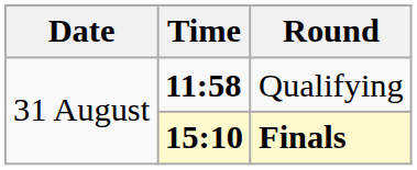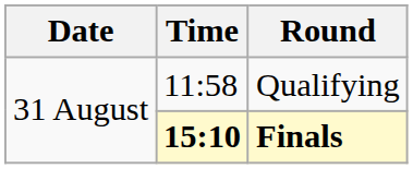Qualifying | Time: bold -> normal
